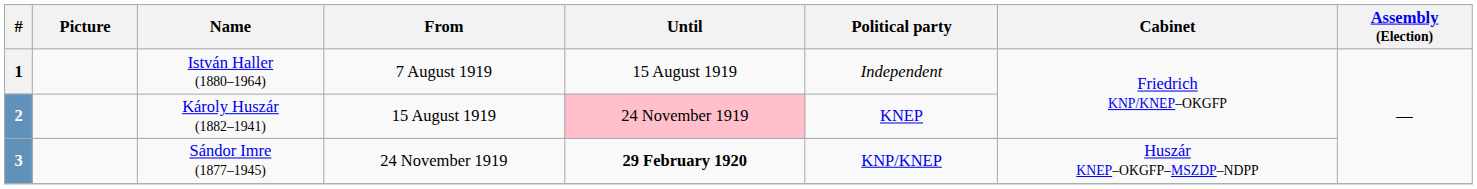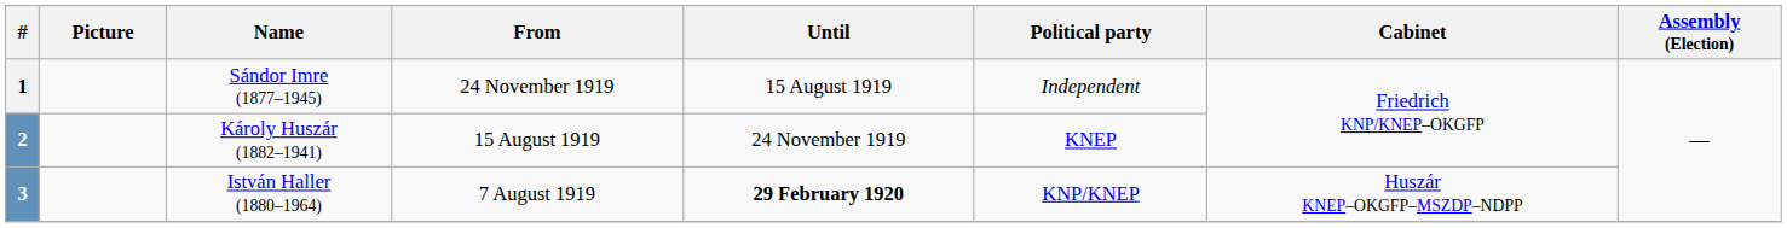1 | Name: István Haller (1880–1964) -> Sándor Imre (1877–1945)
1 | From: 7 August 1919 -> 24 November 1919
2 | Until: pink background -> no background
3 | Name: Sándor Imre (1877–1945) -> István Haller (1880–1964)
3 | From: 24 November 1919 -> 7 August 1919
